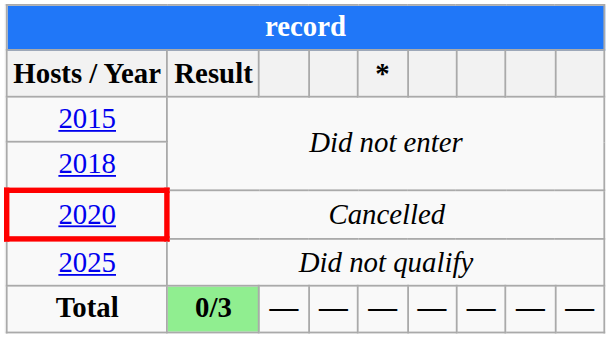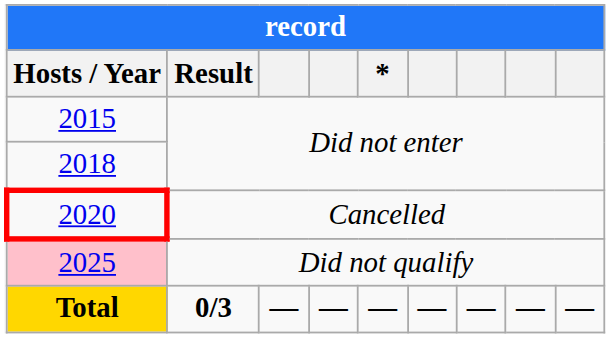2025 | Hosts / Year: no background -> pink background
Total | Hosts / Year: no background -> gold background
Total | Result: lightgreen background -> no background
